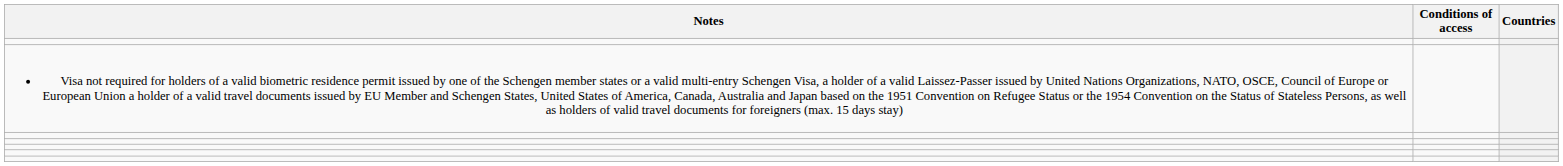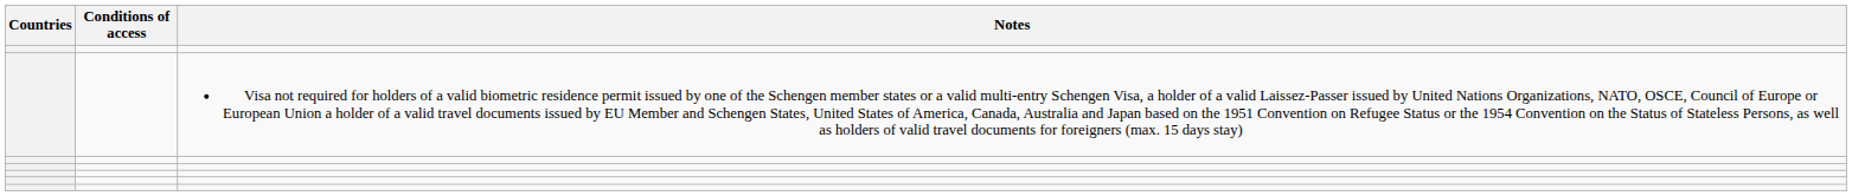columns swapped: Countries <-> Notes
